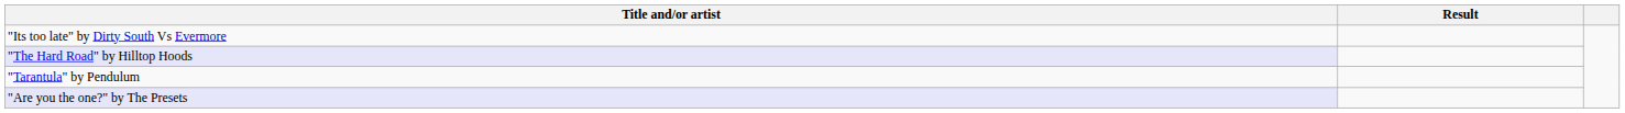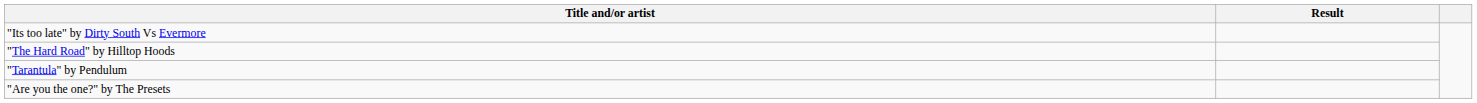"The Hard Road" by Hilltop Hoods | Title and/or artist: lavender background -> no background
"Are you the one?" by The Presets | Title and/or artist: lavender background -> no background
